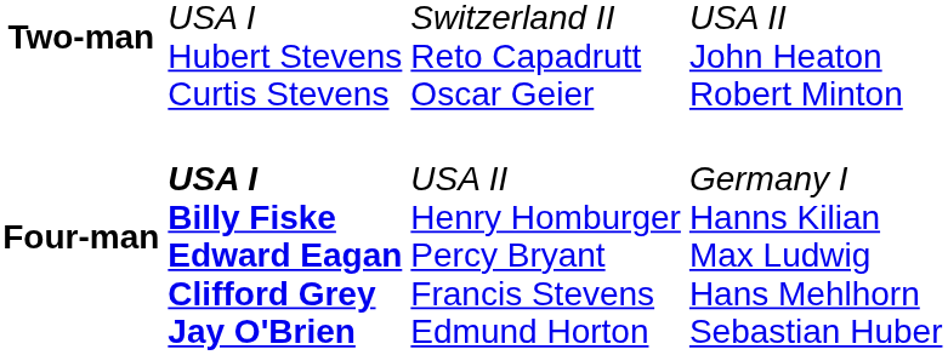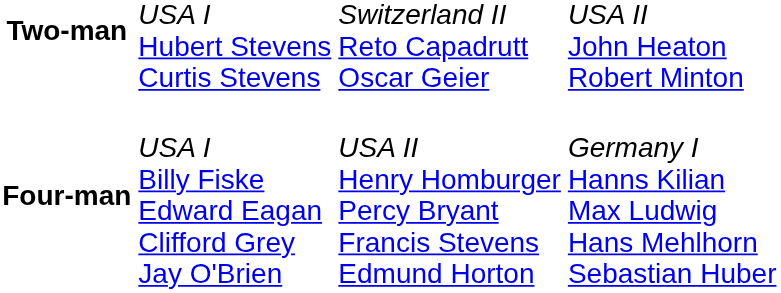Four-man | column 2: bold -> normal
